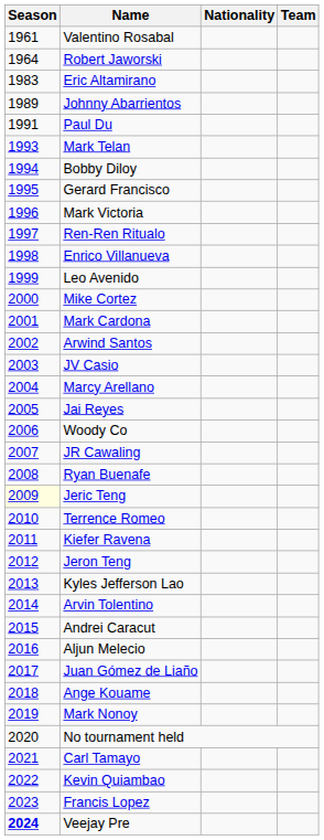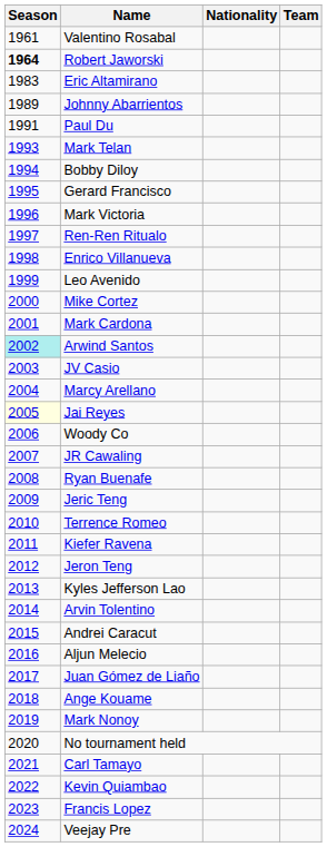Robert Jaworski | Season: normal -> bold
Arwind Santos | Season: no background -> paleturquoise background
Jai Reyes | Season: no background -> lightyellow background
Jeric Teng | Season: lightyellow background -> no background
Veejay Pre | Season: bold -> normal
